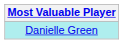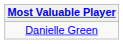row 2 | column 1: paleturquoise background -> no background
